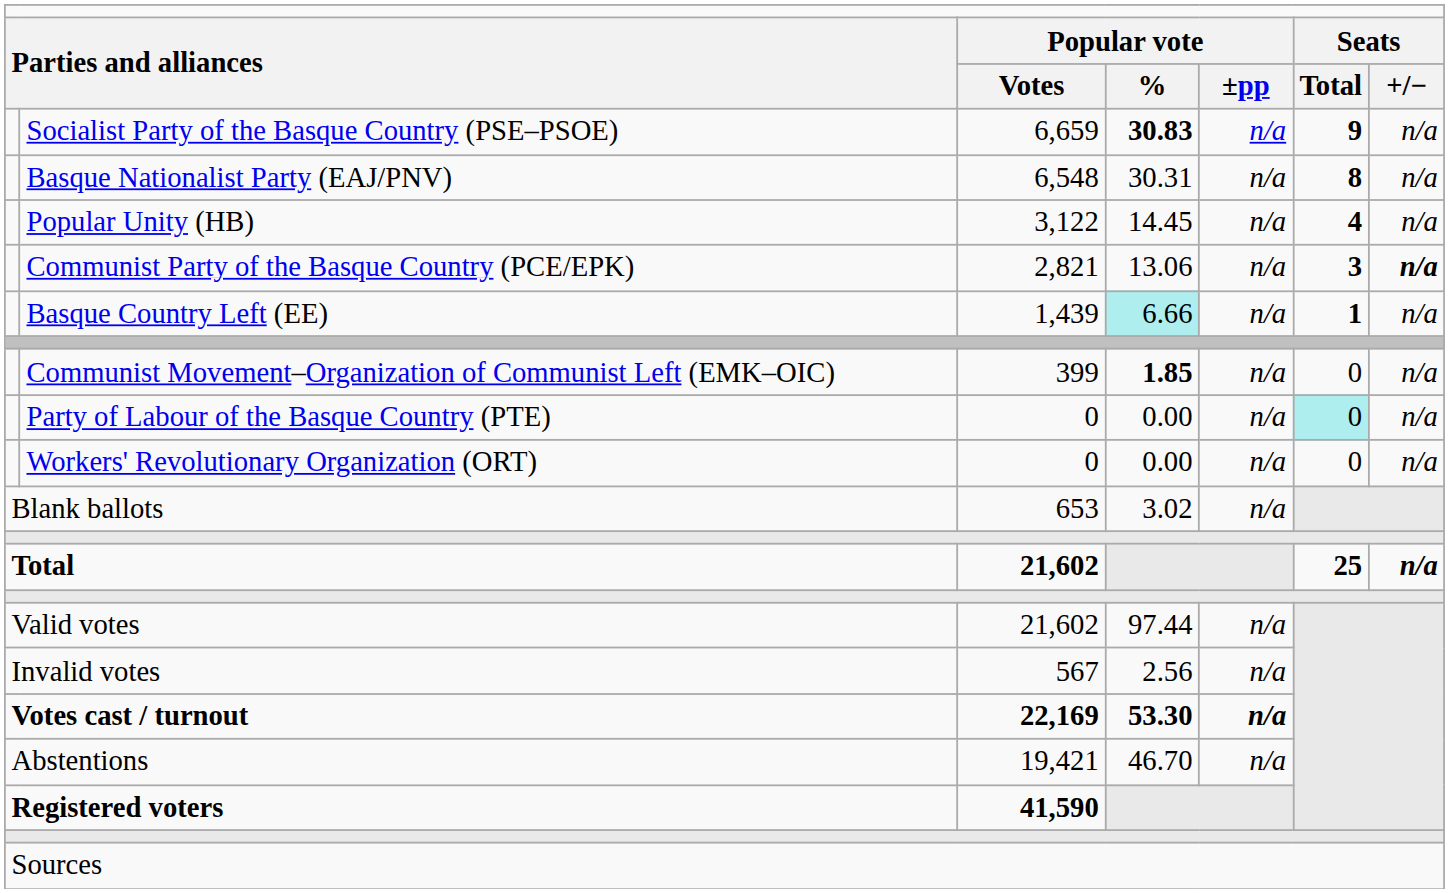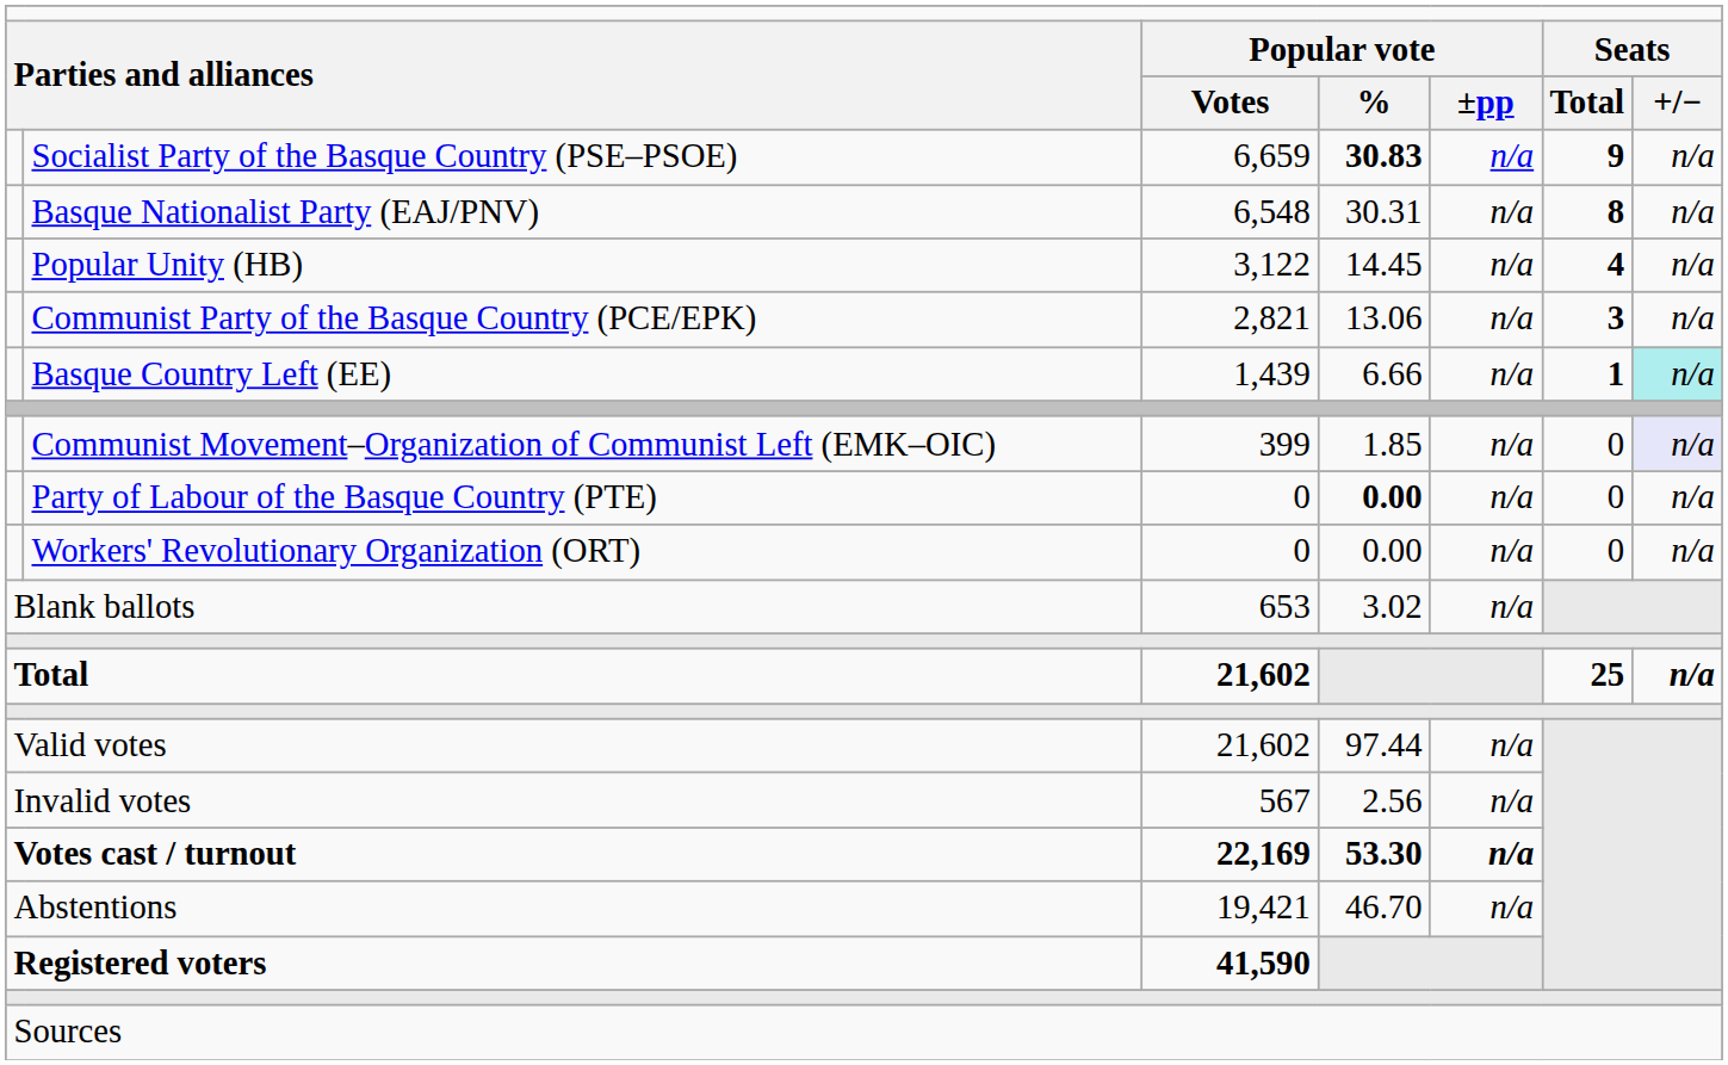Communist Party of the Basque Country (PCE/EPK) | column 7: bold -> normal
Basque Country Left (EE) | column 4: paleturquoise background -> no background
Basque Country Left (EE) | column 7: no background -> paleturquoise background
Communist Movement–Organization of Communist Left (EMK–OIC) | column 4: bold -> normal
Communist Movement–Organization of Communist Left (EMK–OIC) | column 7: no background -> lavender background
Party of Labour of the Basque Country (PTE) | column 4: normal -> bold
Party of Labour of the Basque Country (PTE) | column 6: paleturquoise background -> no background
